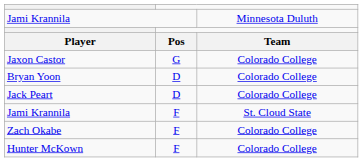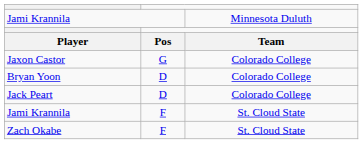Zach Okabe | column 3: Colorado College -> St. Cloud State
- row: Hunter McKown | F | Colorado College
